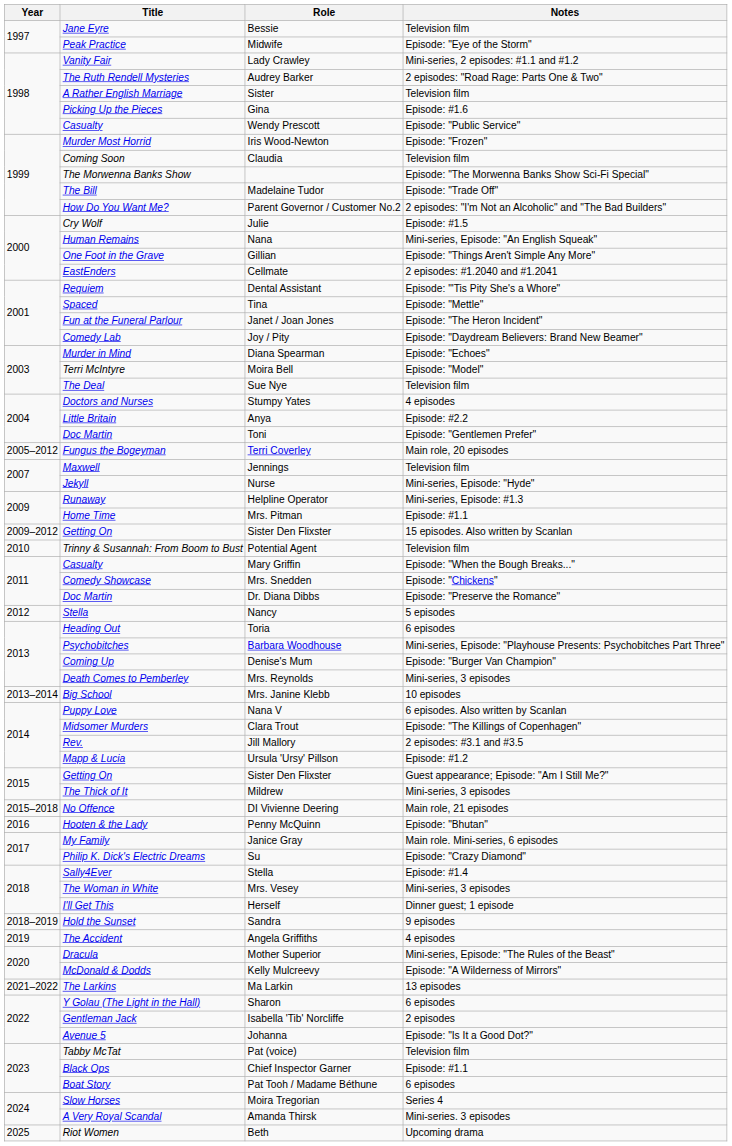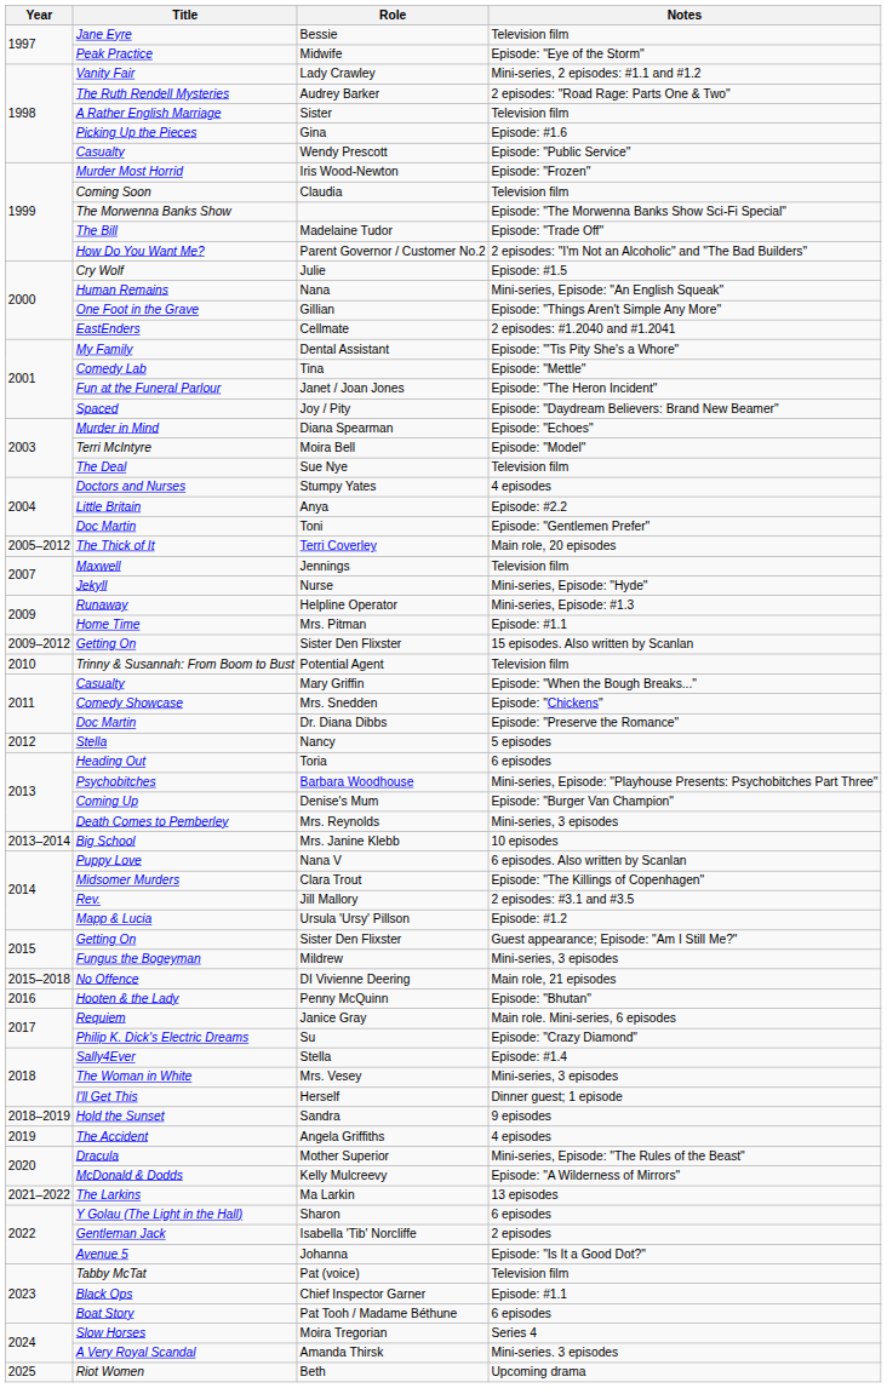Dental Assistant | Title: Requiem -> My Family
Tina | Title: Spaced -> Comedy Lab
Joy / Pity | Title: Comedy Lab -> Spaced
Terri Coverley | Title: Fungus the Bogeyman -> The Thick of It
Mildrew | Title: The Thick of It -> Fungus the Bogeyman
Janice Gray | Title: My Family -> Requiem
